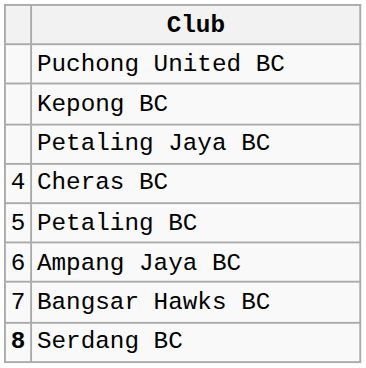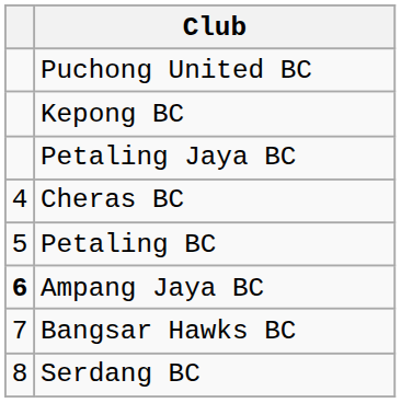Ampang Jaya BC | column 1: normal -> bold
Serdang BC | column 1: bold -> normal
